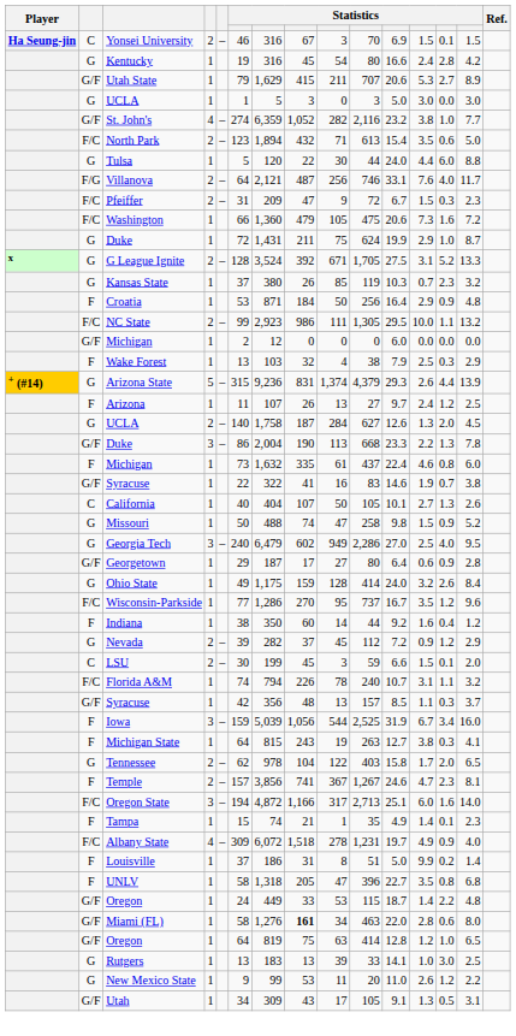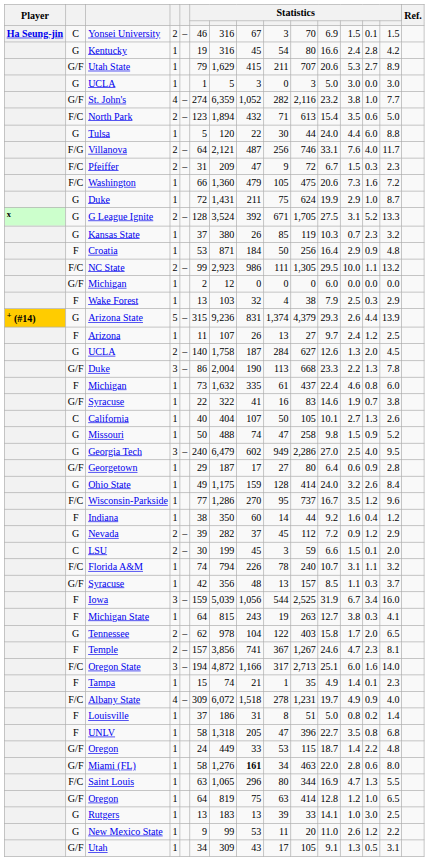Louisville | column 12: 9.9 -> 0.8
+ row: F/C | Saint Louis | 1 | 63 | 1,065 | 296 | 80 | 344 | 16.9 | 4.7 | 1.3 | 5.5
